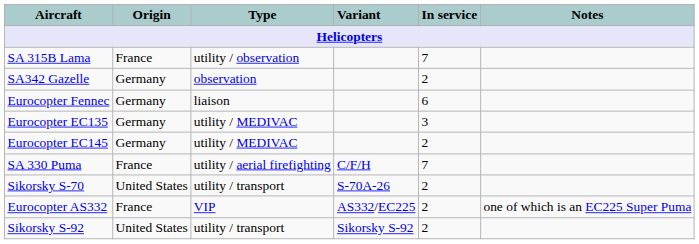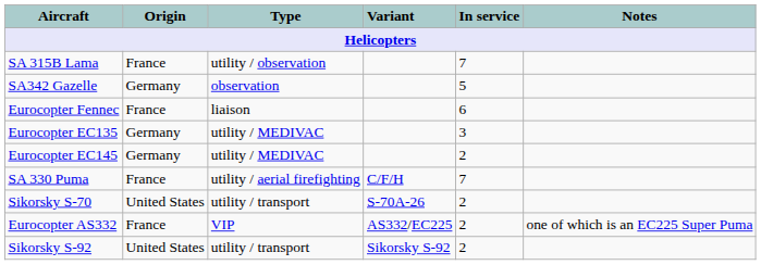SA342 Gazelle | In service: 2 -> 5
Eurocopter Fennec | Origin: Germany -> France
